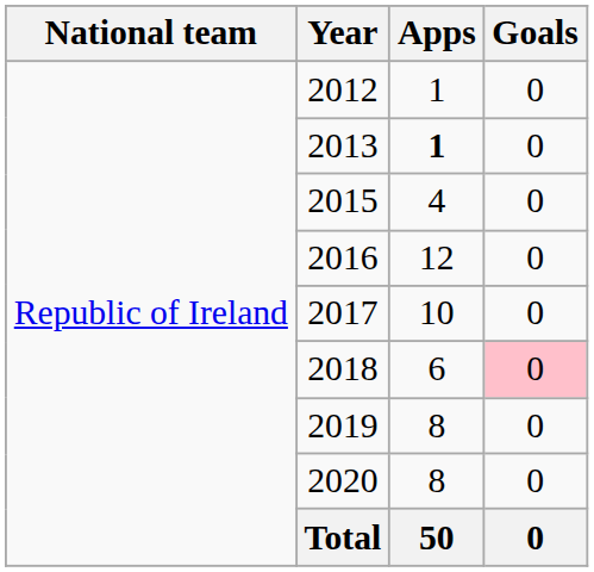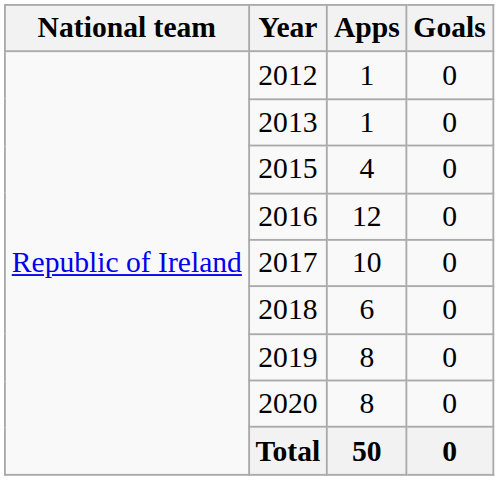2013 | Apps: bold -> normal
2018 | Goals: pink background -> no background
